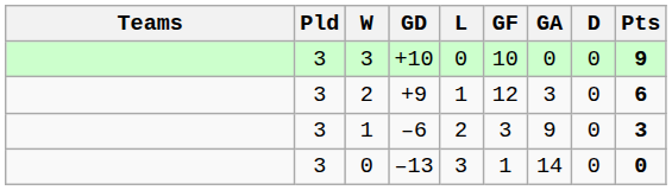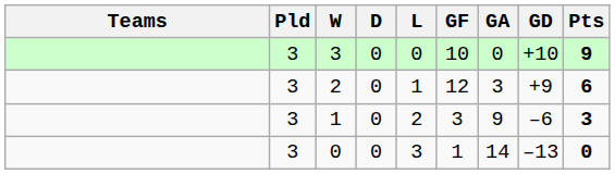columns swapped: D <-> GD
